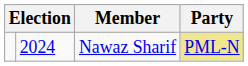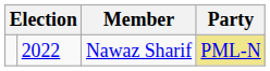Nawaz Sharif | column 2: 2024 -> 2022
